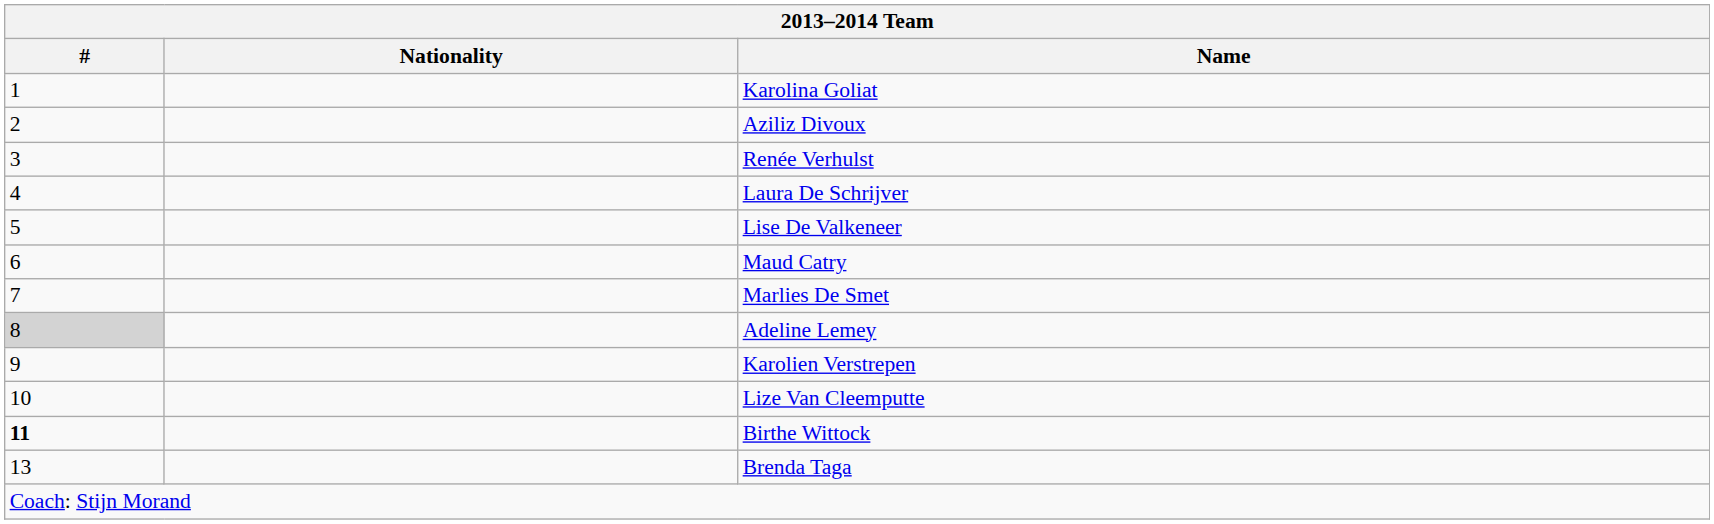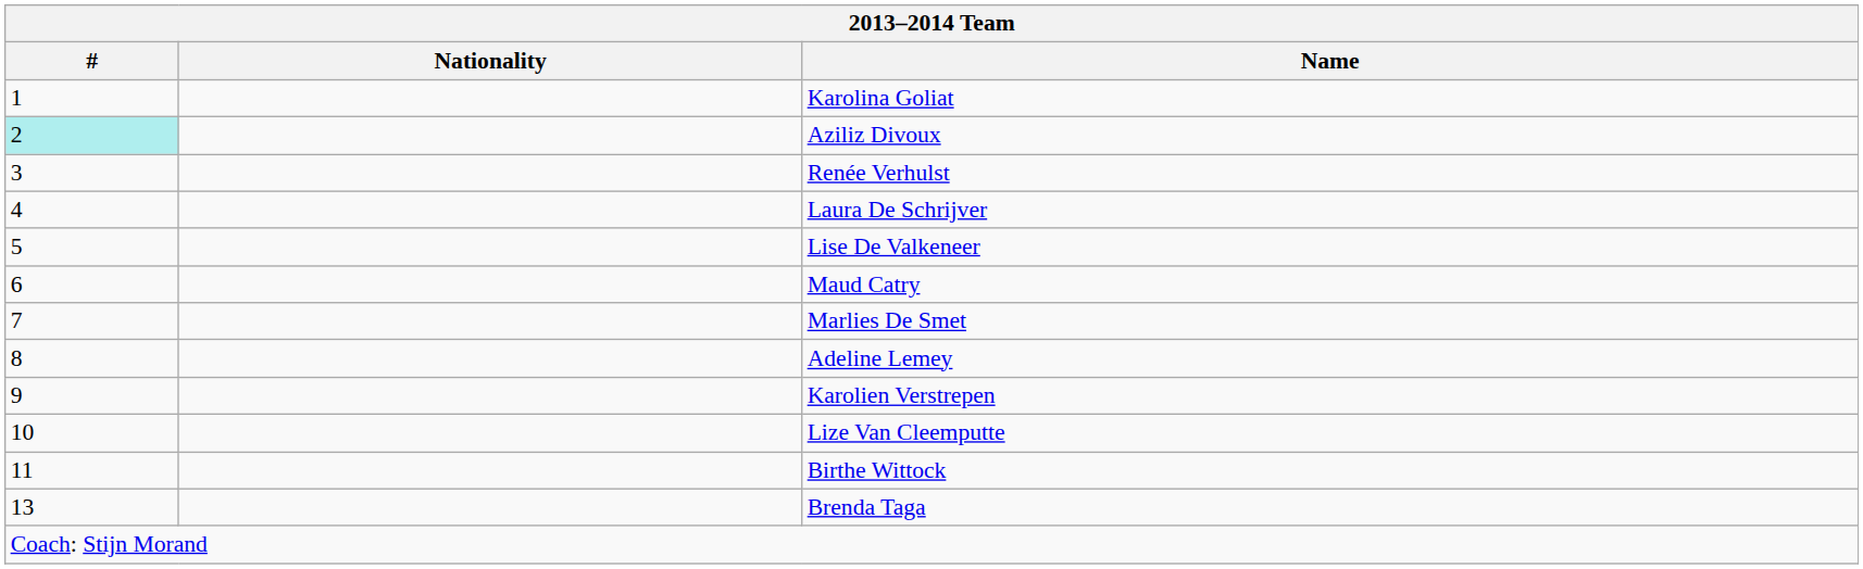Aziliz Divoux | #: no background -> paleturquoise background
Adeline Lemey | #: lightgrey background -> no background
Birthe Wittock | #: bold -> normal
